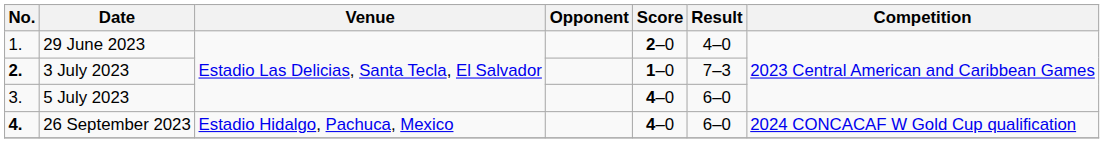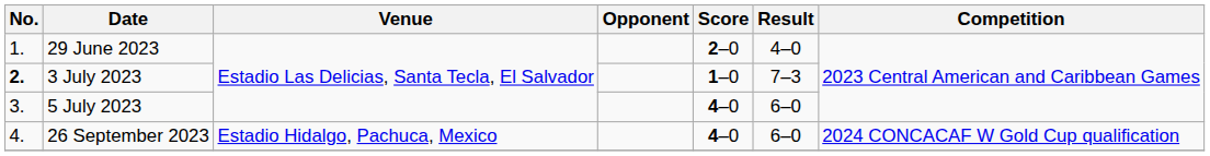26 September 2023 | No.: bold -> normal
